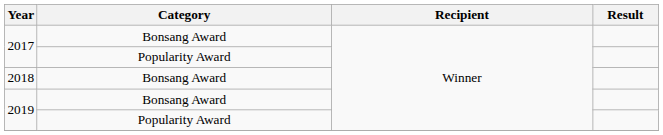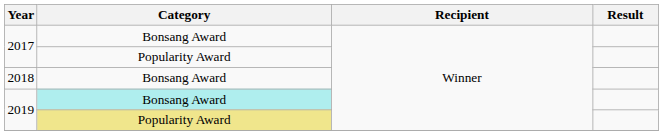2019 / Bonsang Award | Category: no background -> paleturquoise background
2019 / Popularity Award | Category: no background -> khaki background
